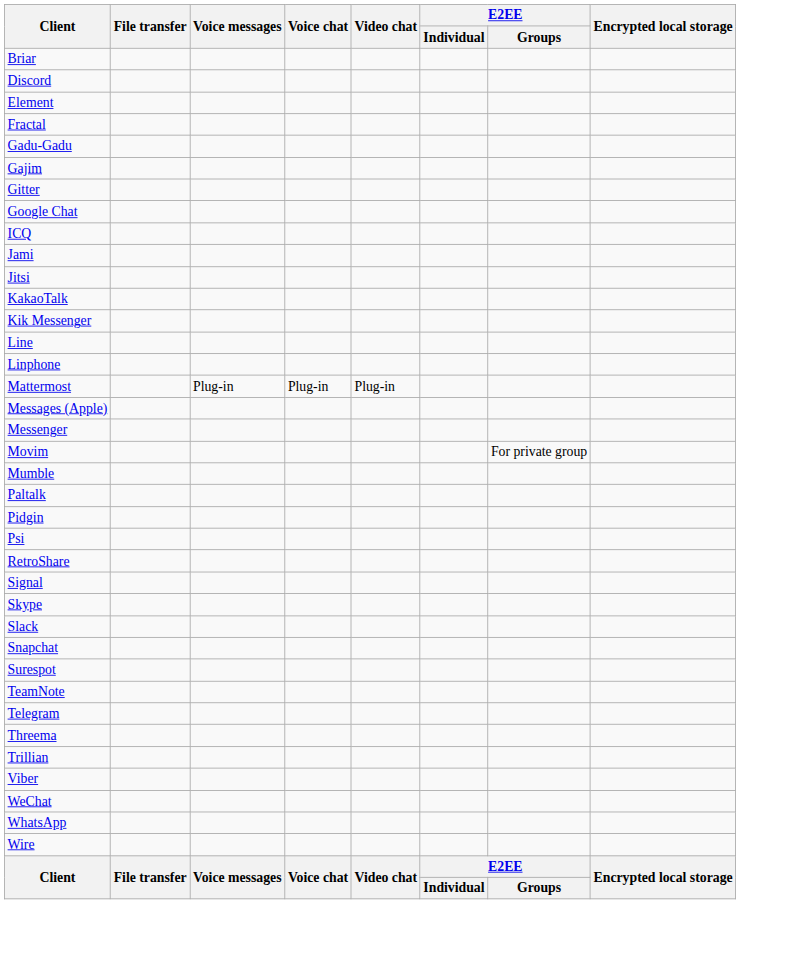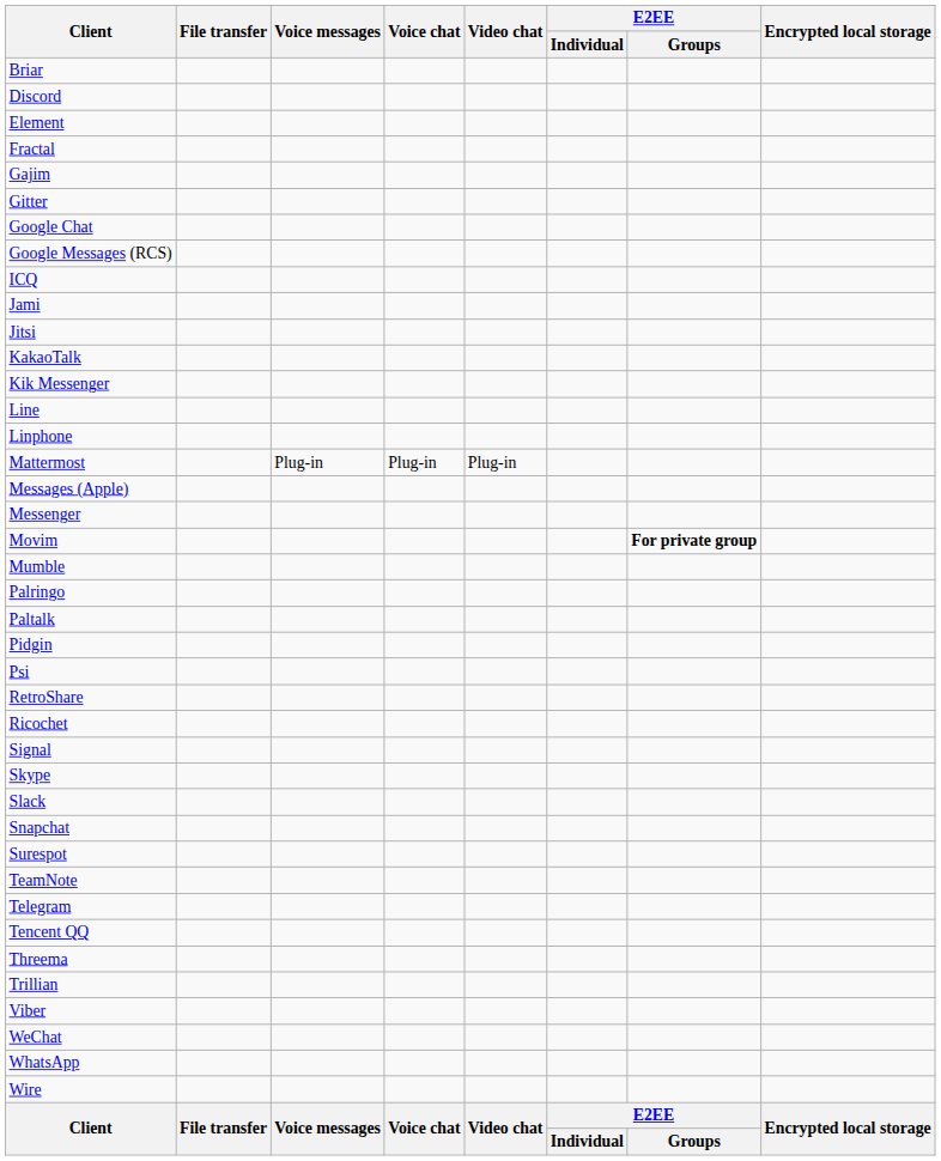- row: Gadu-Gadu
+ row: Google Messages (RCS)
Movim | E2EE / Groups: normal -> bold
+ row: Palringo
+ row: Ricochet
+ row: Tencent QQ
